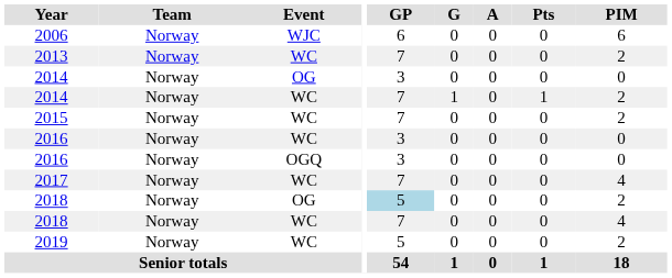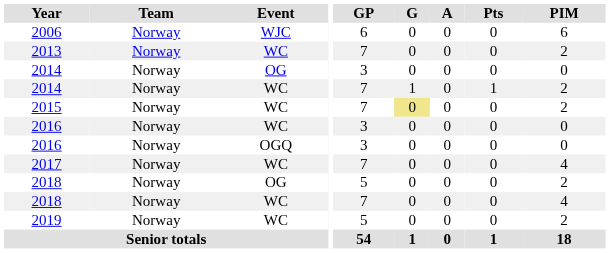2015 | G: no background -> khaki background
2018 / OG | GP: lightblue background -> no background
